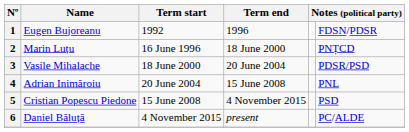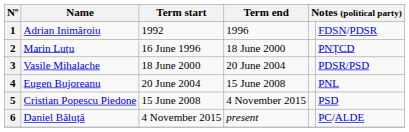1 | Name: Eugen Bujoreanu -> Adrian Inimăroiu
4 | Name: Adrian Inimăroiu -> Eugen Bujoreanu
